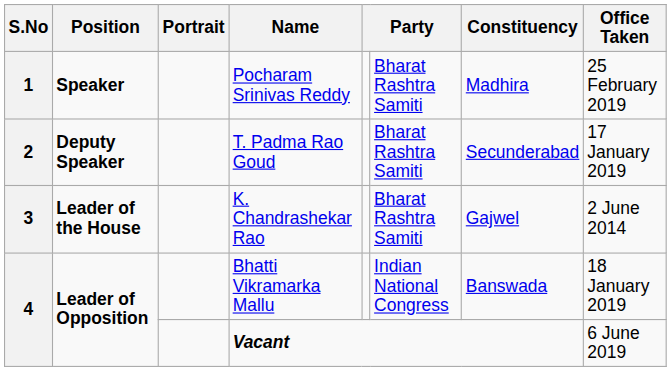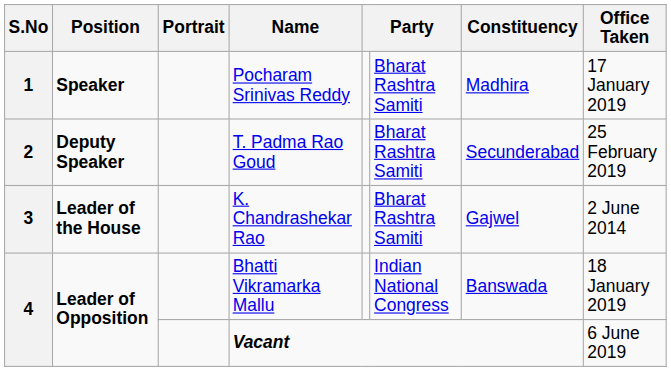Pocharam Srinivas Reddy | Office Taken: 25 February 2019 -> 17 January 2019
T. Padma Rao Goud | Office Taken: 17 January 2019 -> 25 February 2019
